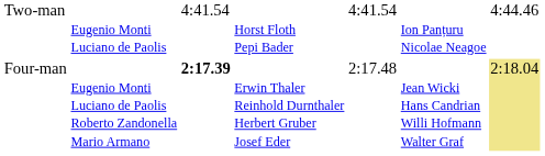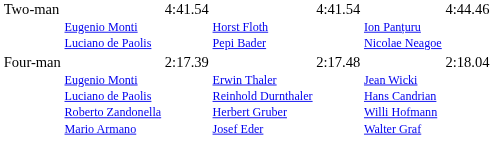Four-man | column 3: bold -> normal
Four-man | column 7: khaki background -> no background
